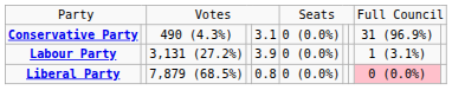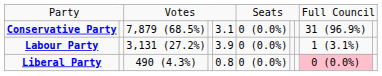Conservative Party | column 3: 490 (4.3%) -> 7,879 (68.5%)
Liberal Party | column 3: 7,879 (68.5%) -> 490 (4.3%)
